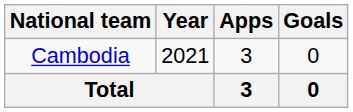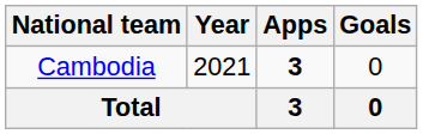Cambodia | Apps: normal -> bold
